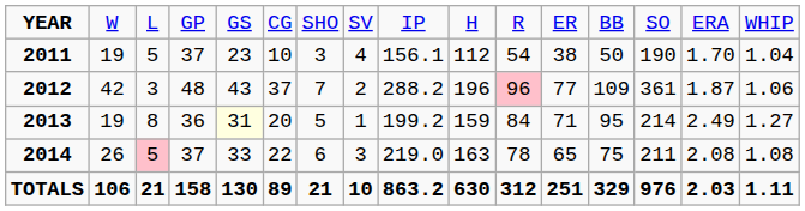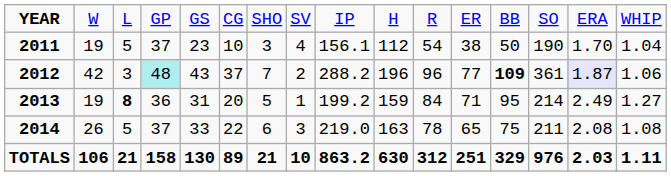2012 | column 4: no background -> paleturquoise background
2012 | column 11: pink background -> no background
2012 | column 13: normal -> bold
2012 | column 15: no background -> lavender background
2013 | column 3: normal -> bold
2013 | column 5: lightyellow background -> no background
2014 | column 3: pink background -> no background
